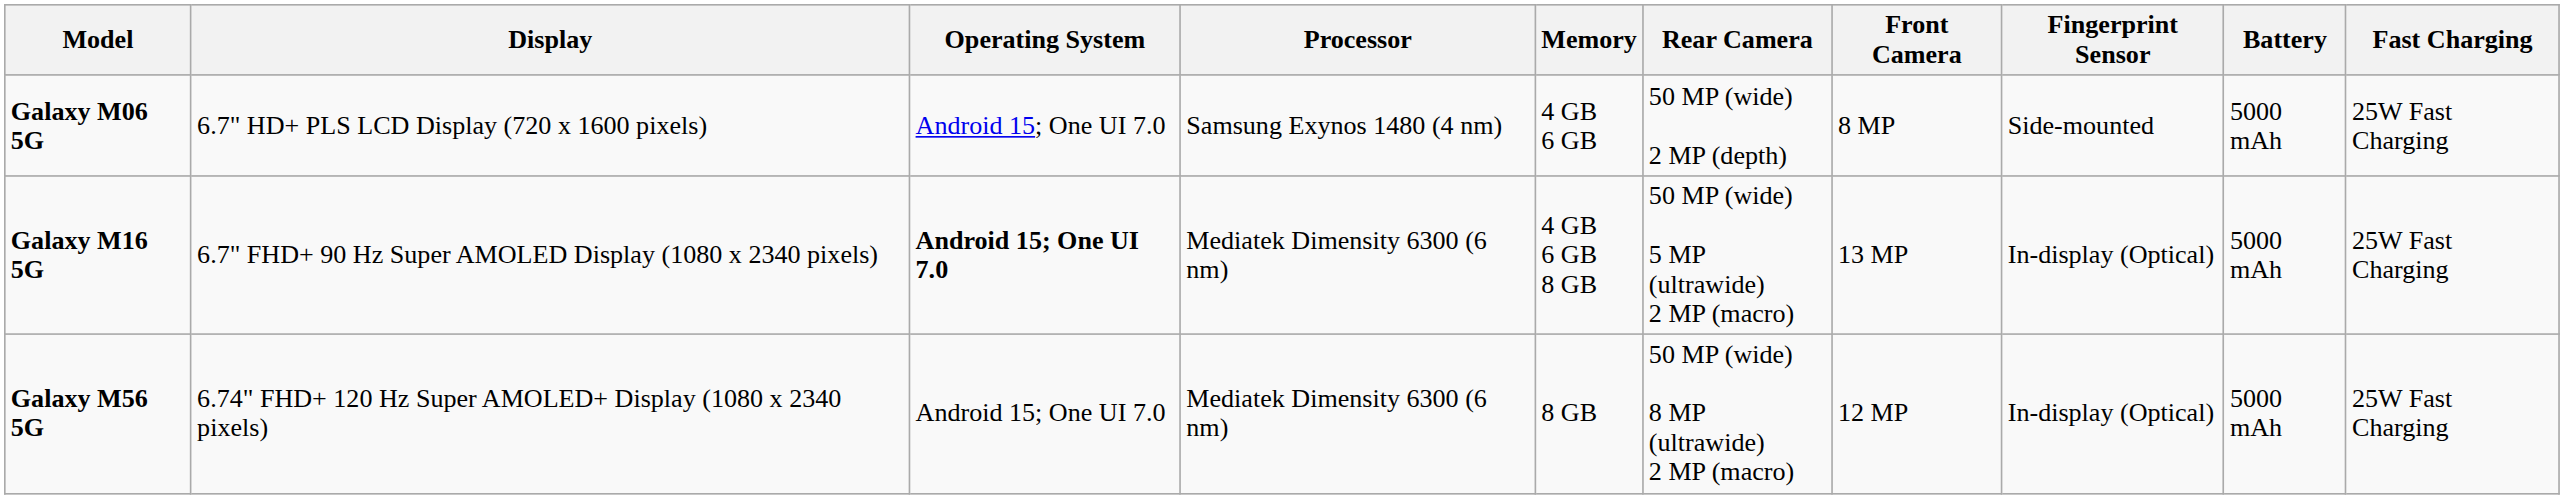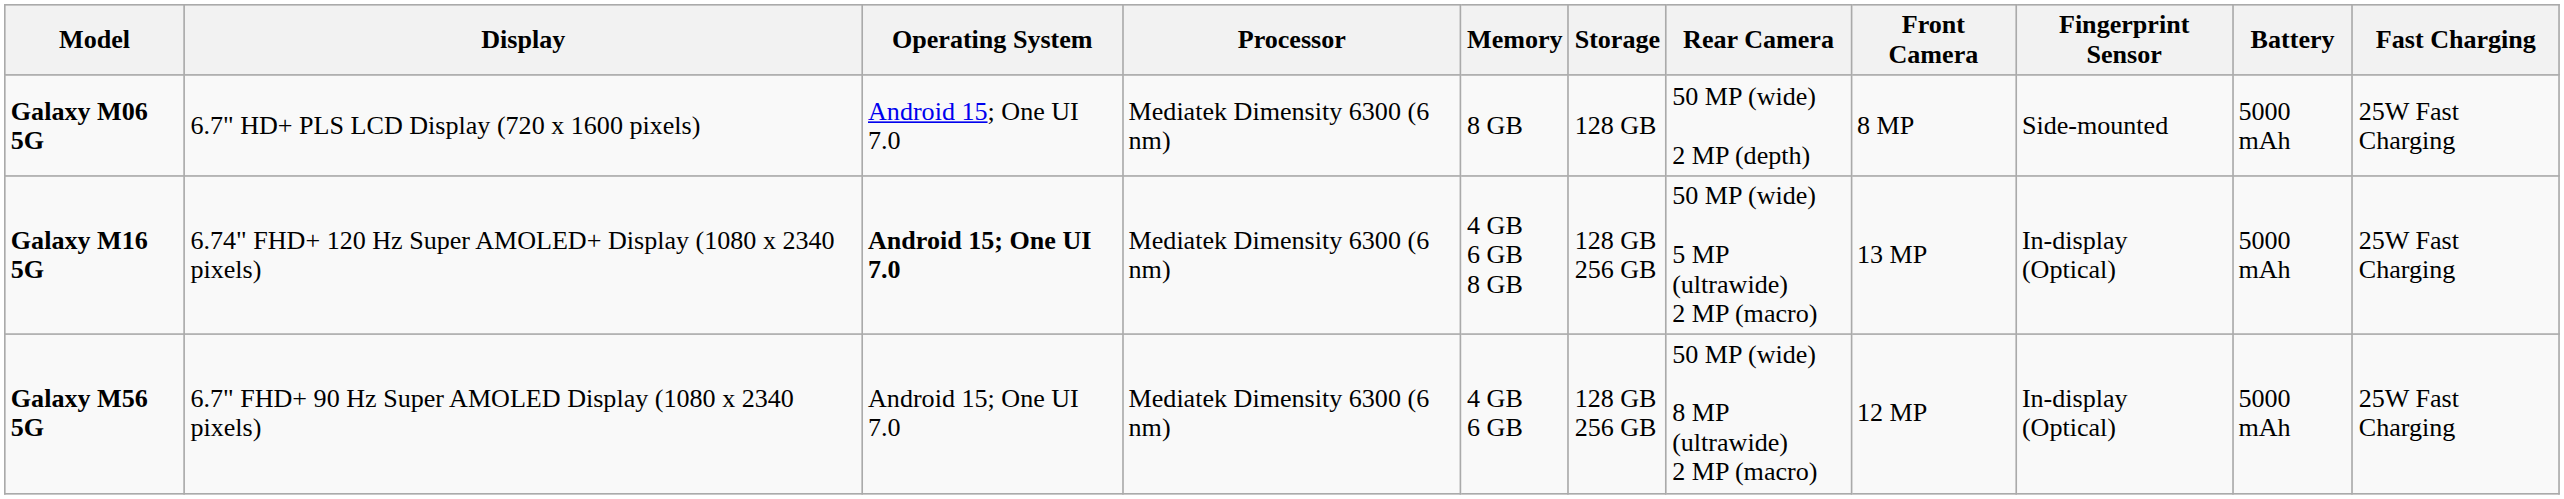+ column: Storage | 128 GB | 128 GB 256 GB | 128 GB 256 GB
Galaxy M06 5G | Processor: Samsung Exynos 1480 (4 nm) -> Mediatek Dimensity 6300 (6 nm)
Galaxy M06 5G | Memory: 4 GB 6 GB -> 8 GB
Galaxy M16 5G | Display: 6.7" FHD+ 90 Hz Super AMOLED Display (1080 x 2340 pixels) -> 6.74" FHD+ 120 Hz Super AMOLED+ Display (1080 x 2340 pixels)
Galaxy M56 5G | Display: 6.74" FHD+ 120 Hz Super AMOLED+ Display (1080 x 2340 pixels) -> 6.7" FHD+ 90 Hz Super AMOLED Display (1080 x 2340 pixels)
Galaxy M56 5G | Memory: 8 GB -> 4 GB 6 GB
